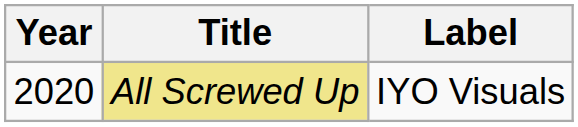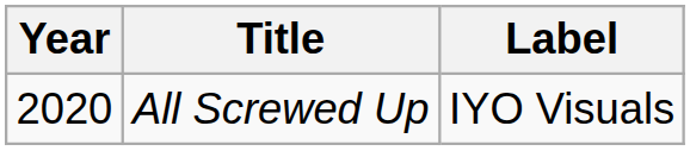row 2 | Title: khaki background -> no background
